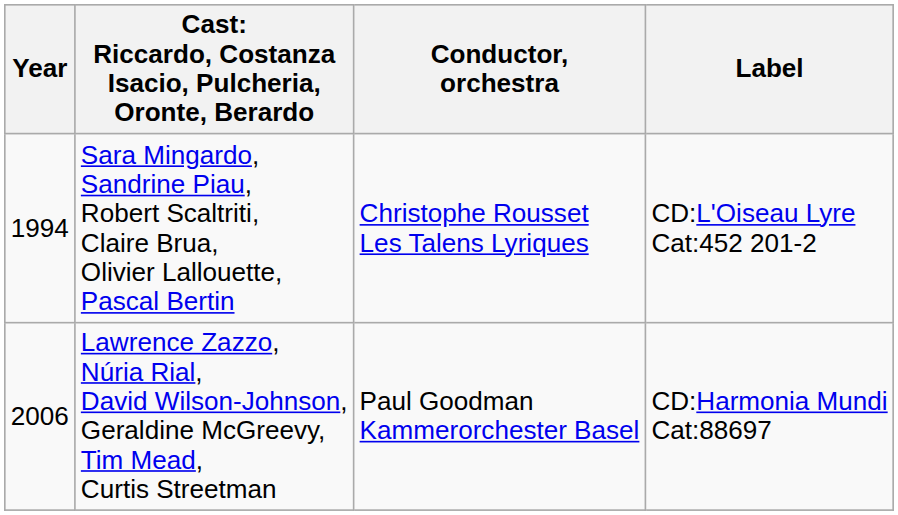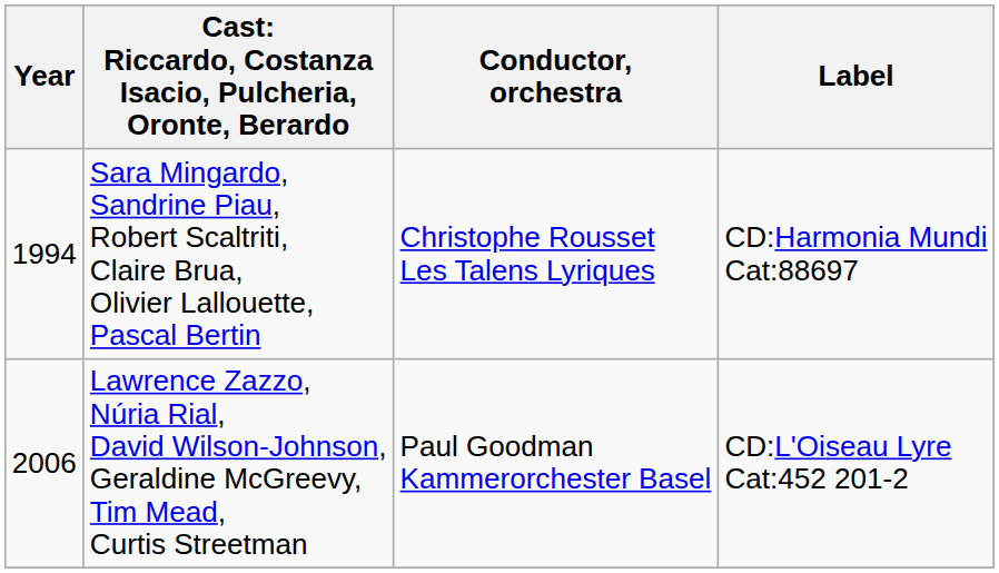row 2 | Label: CD:L'Oiseau Lyre Cat:452 201-2 -> CD:Harmonia Mundi Cat:88697
row 3 | Label: CD:Harmonia Mundi Cat:88697 -> CD:L'Oiseau Lyre Cat:452 201-2
